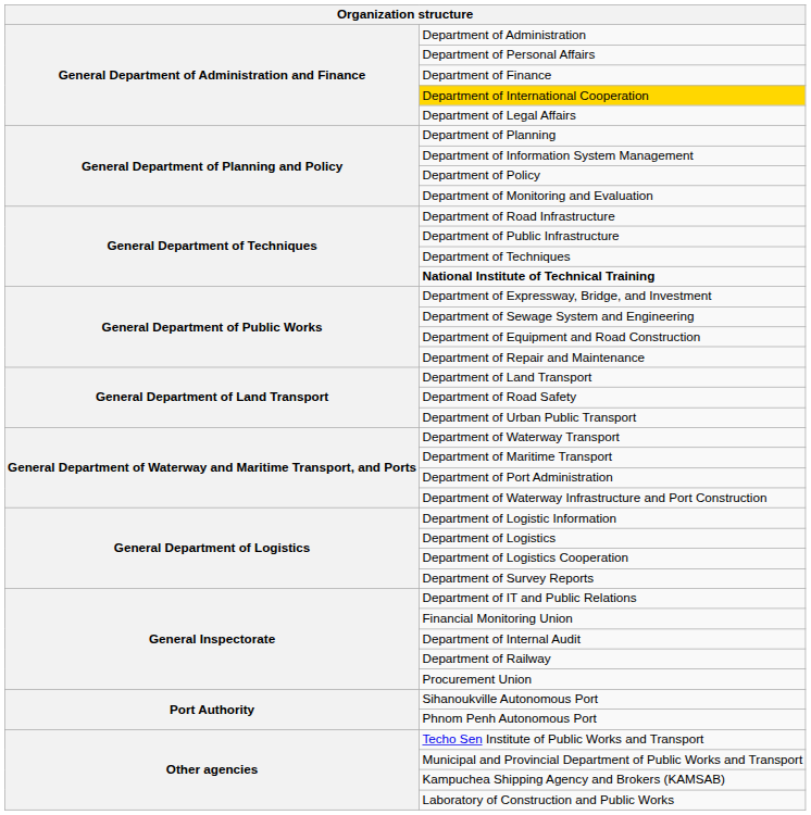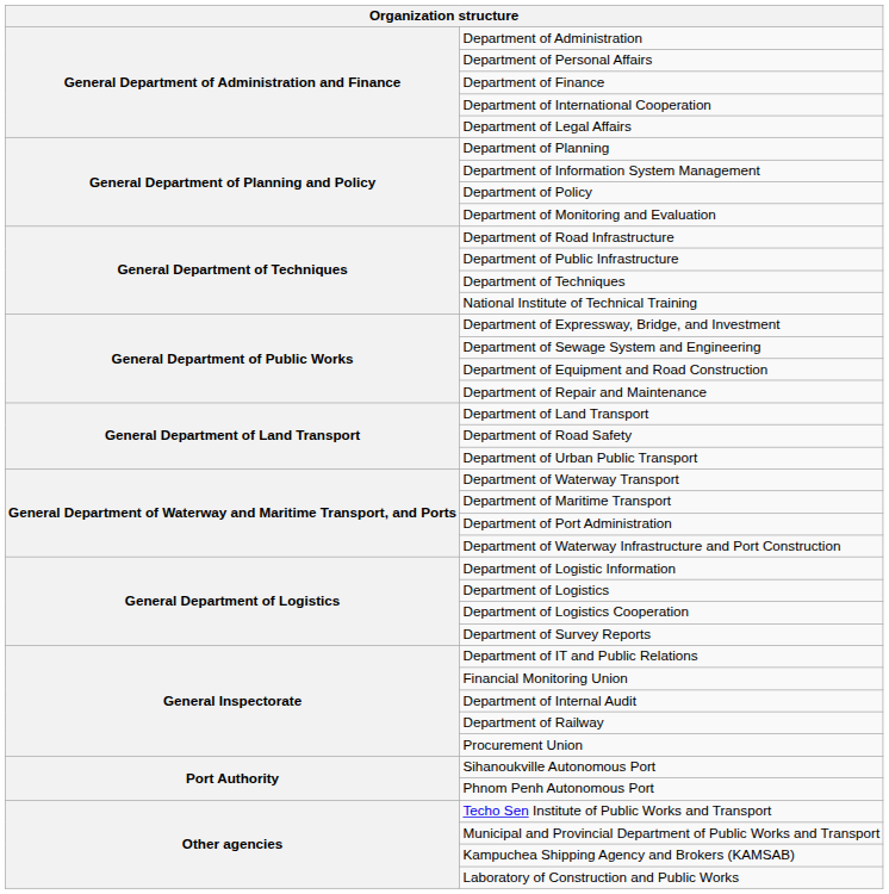Department of International Cooperation | column 2: gold background -> no background
National Institute of Technical Training | column 2: bold -> normal
